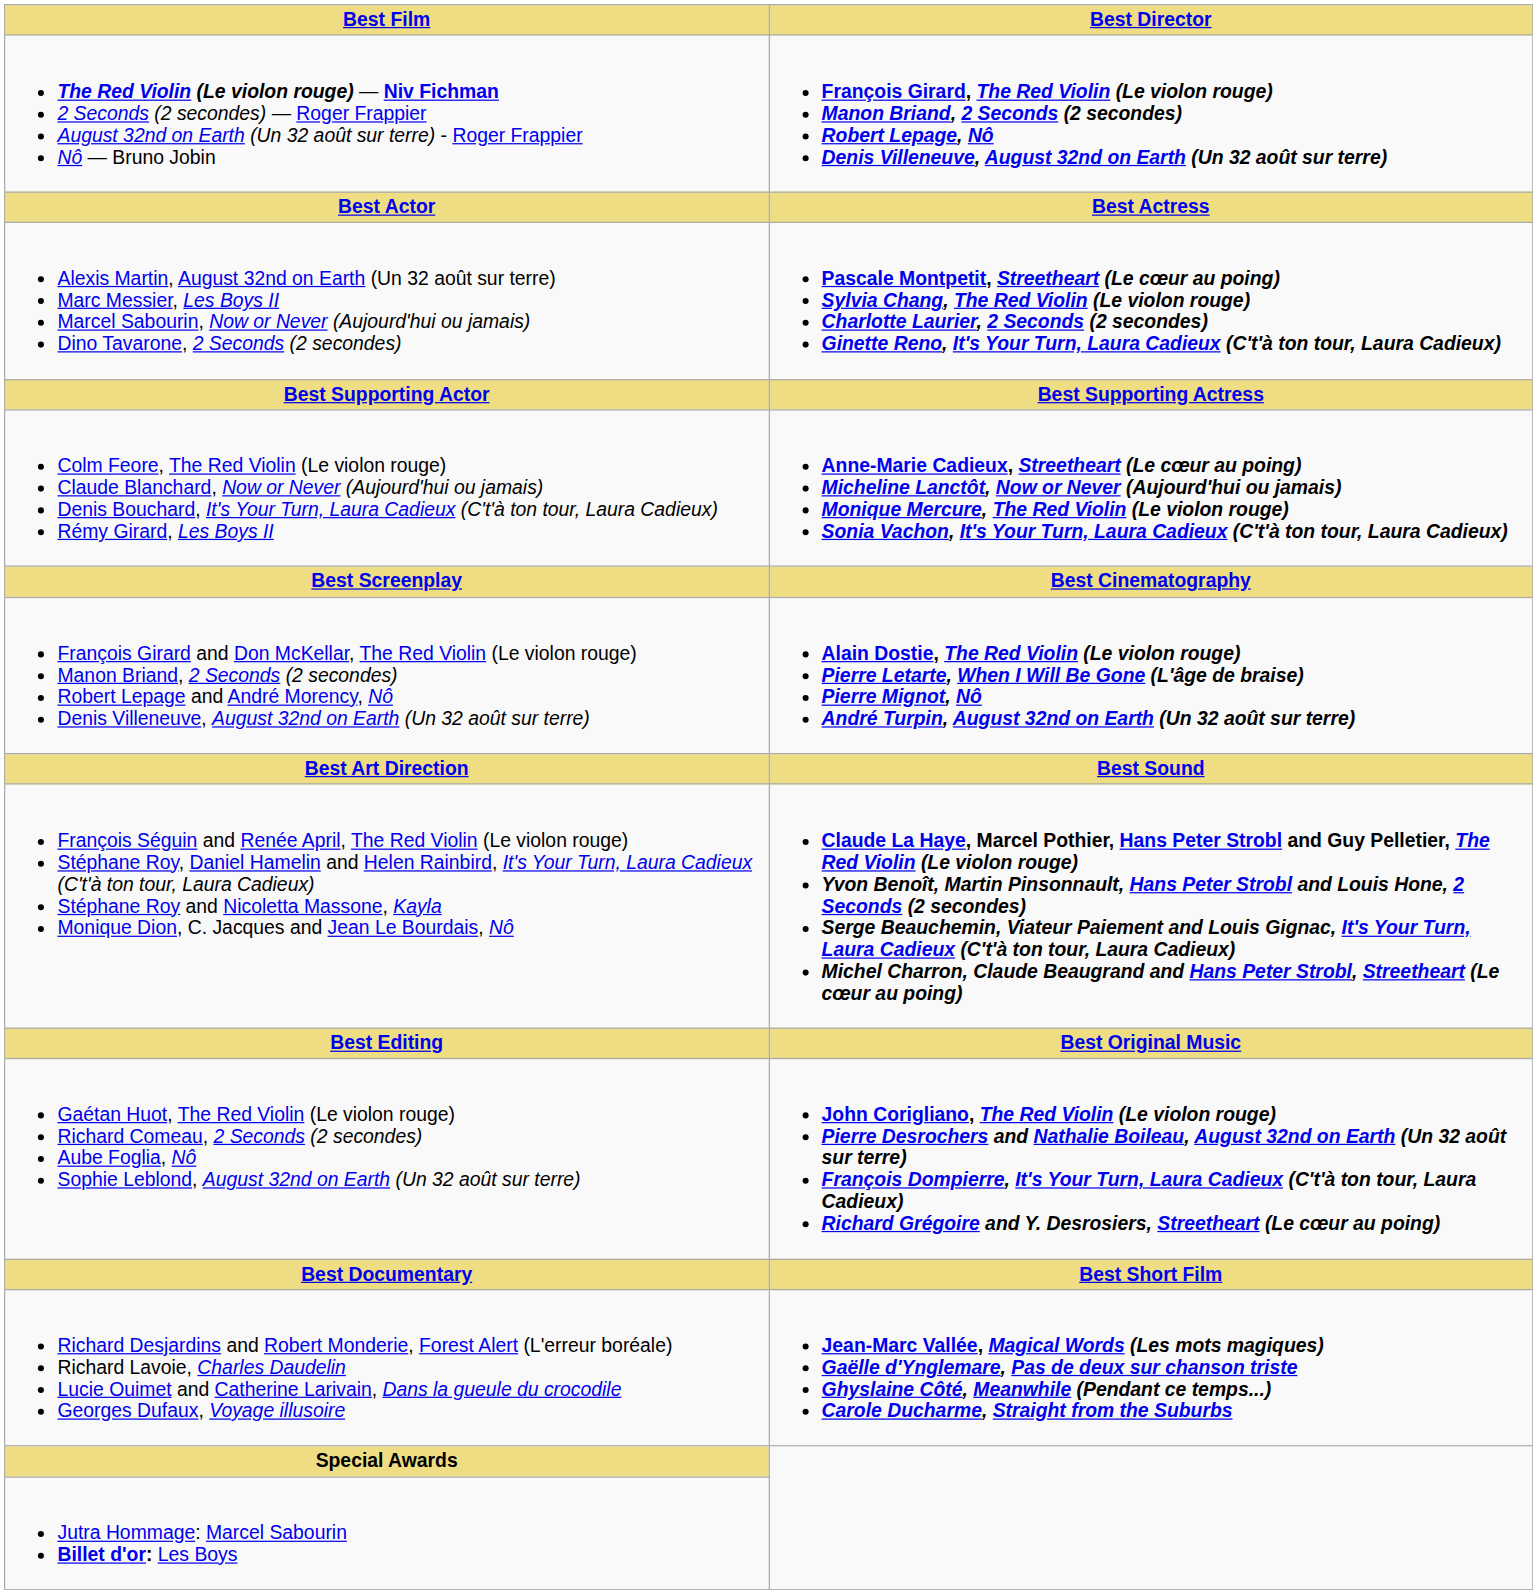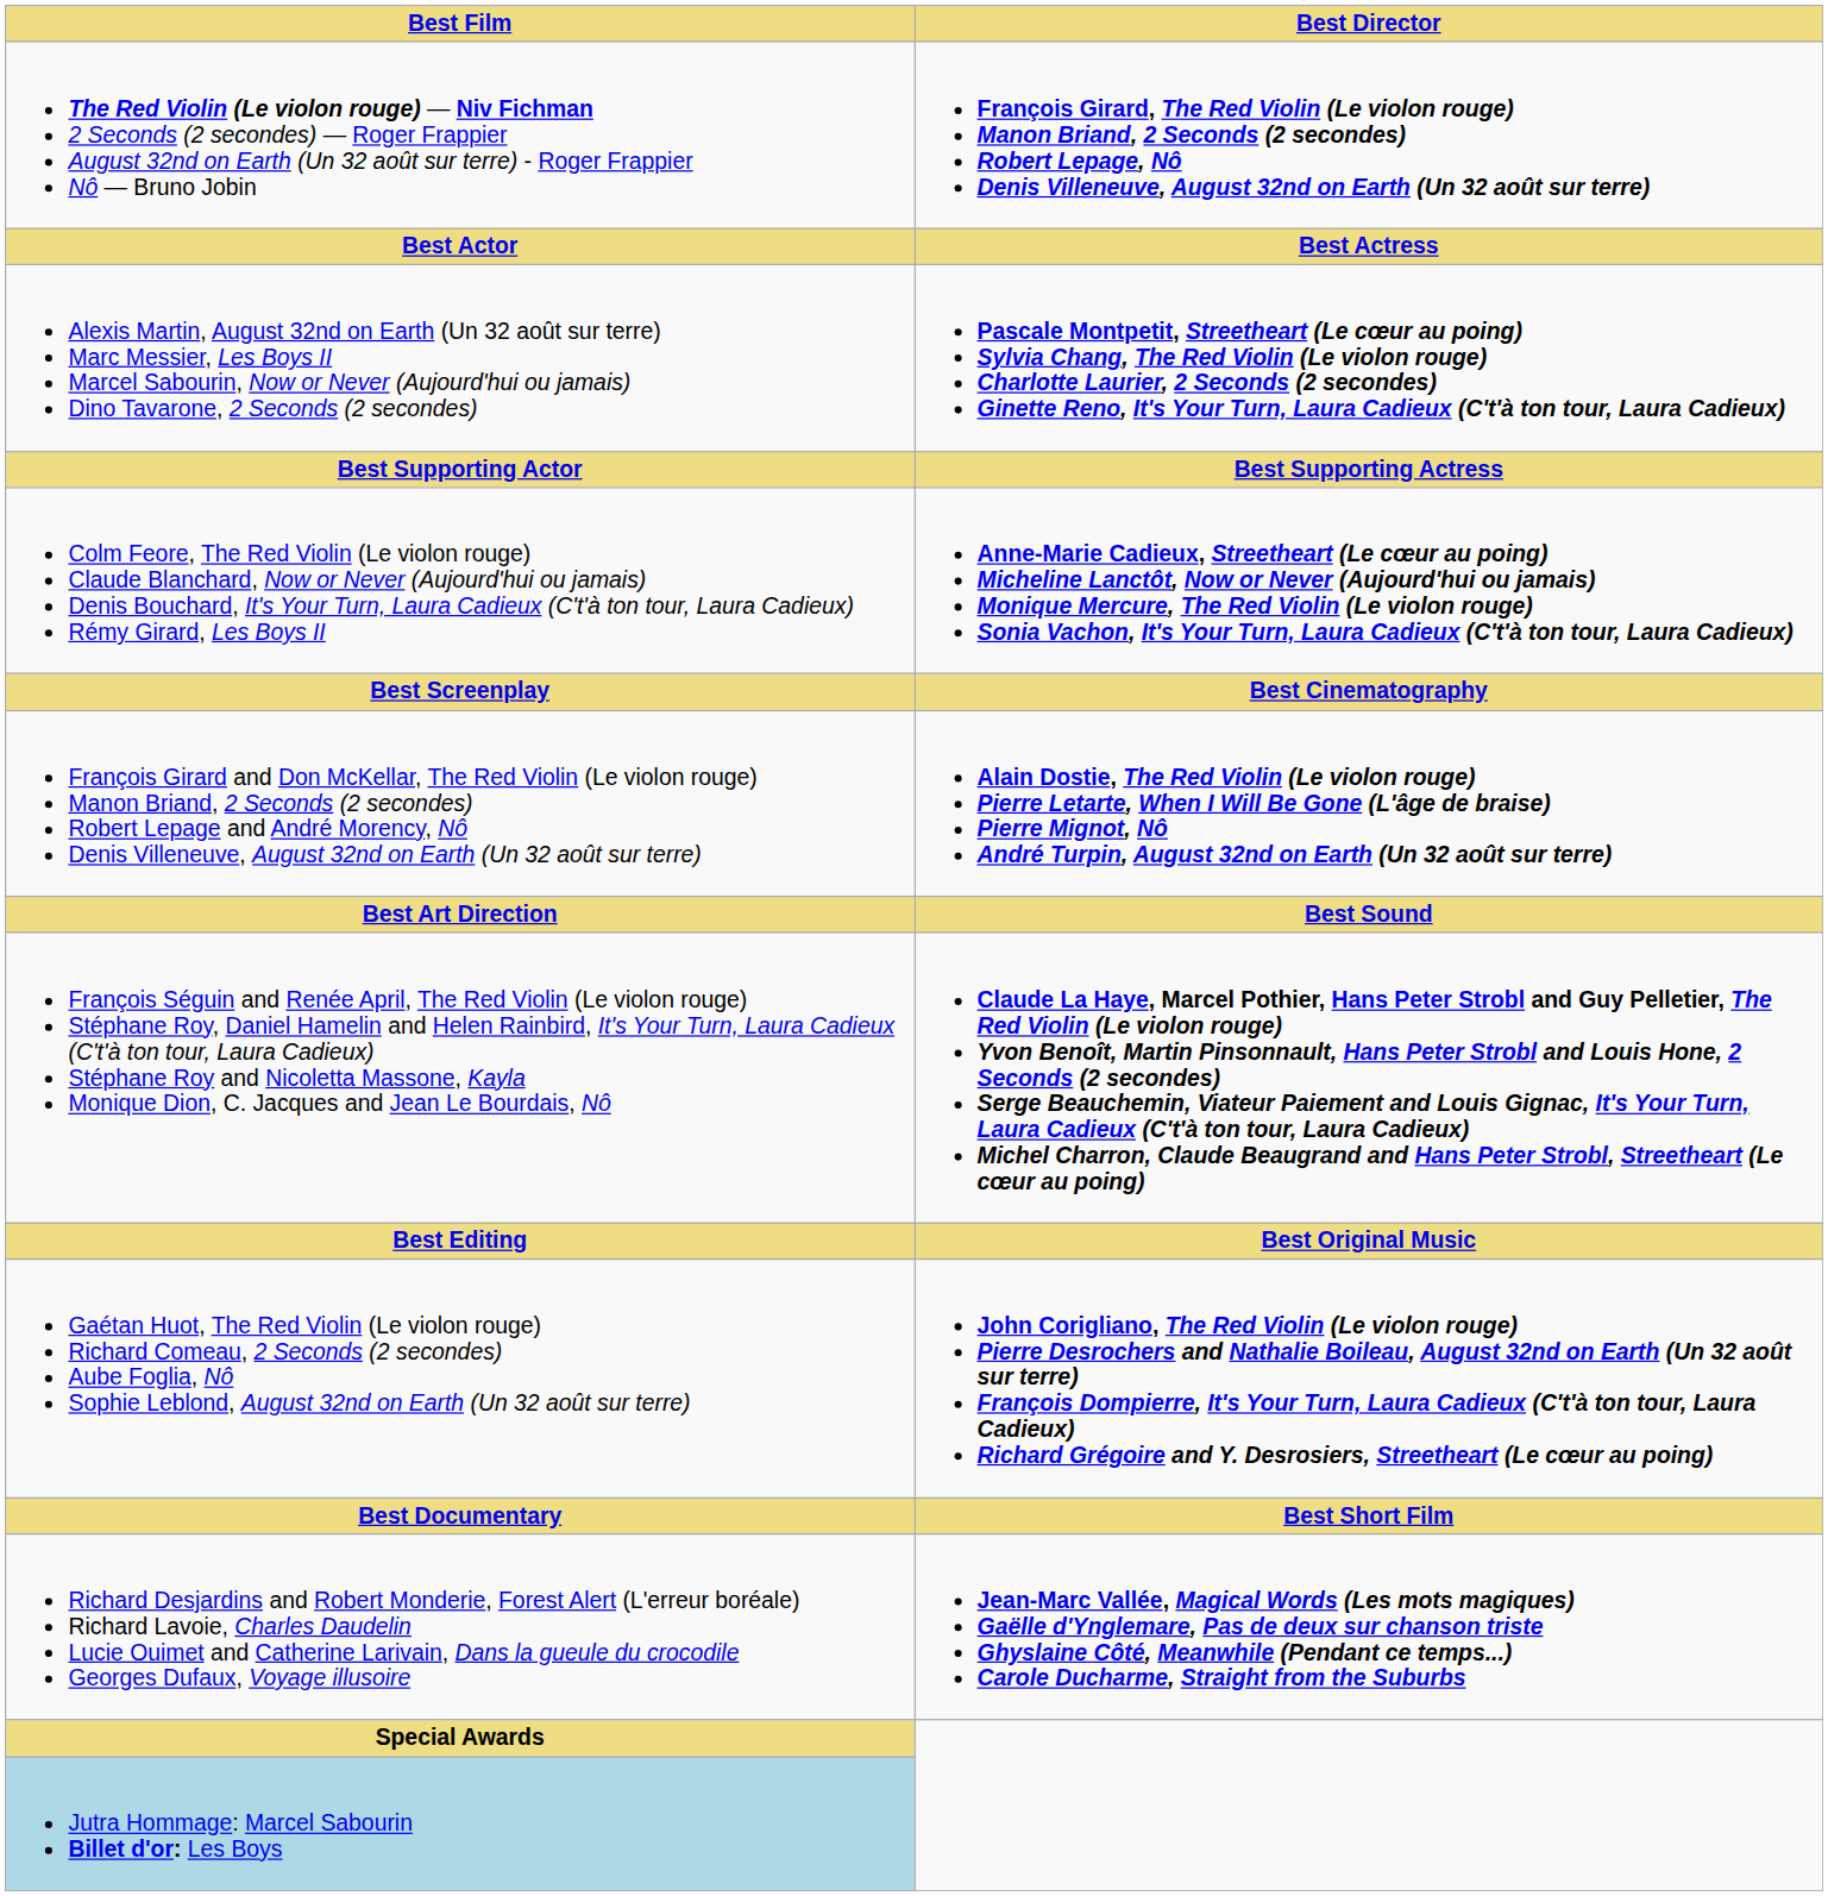Jutra Hommage: Marcel Sabourin Billet d'or: Les Boys | Best Film: no background -> lightblue background
